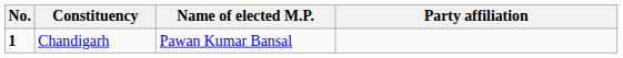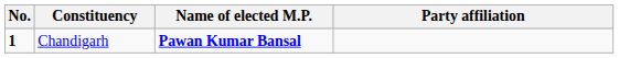Chandigarh | Name of elected M.P.: normal -> bold
